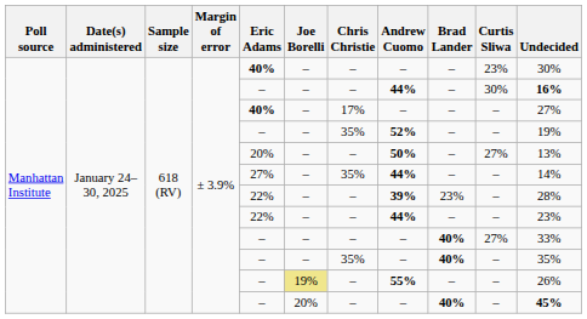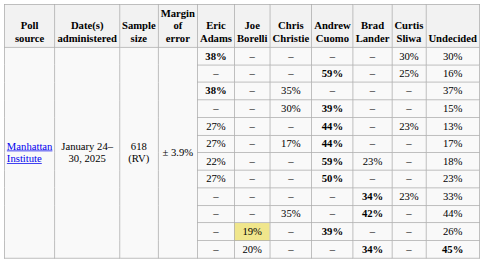row 2 | Eric Adams: 40% -> 38%
row 2 | Curtis Sliwa: 23% -> 30%
row 3 | Andrew Cuomo: 44% -> 59%
row 3 | Curtis Sliwa: 30% -> 25%
row 3 | Undecided: bold -> normal
row 4 | Eric Adams: 40% -> 38%
row 4 | Chris Christie: 17% -> 35%
row 4 | Undecided: 27% -> 37%
row 5 | Chris Christie: 35% -> 30%
row 5 | Andrew Cuomo: 52% -> 39%
row 5 | Undecided: 19% -> 15%
row 6 | Eric Adams: 20% -> 27%
row 6 | Andrew Cuomo: 50% -> 44%
row 6 | Curtis Sliwa: 27% -> 23%
row 7 | Chris Christie: 35% -> 17%
row 7 | Undecided: 14% -> 17%
row 8 | Andrew Cuomo: 39% -> 59%
row 8 | Undecided: 28% -> 18%
row 9 | Eric Adams: 22% -> 27%
row 9 | Andrew Cuomo: 44% -> 50%
row 10 | Brad Lander: 40% -> 34%
row 10 | Curtis Sliwa: 27% -> 23%
row 11 | Brad Lander: 40% -> 42%
row 11 | Undecided: 35% -> 44%
row 12 | Andrew Cuomo: 55% -> 39%
row 13 | Brad Lander: 40% -> 34%
